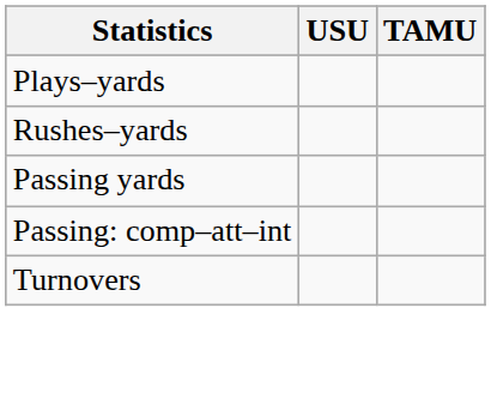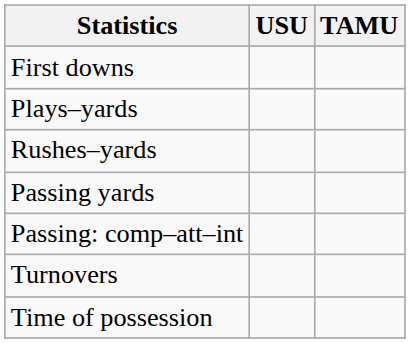+ row: First downs
+ row: Time of possession
